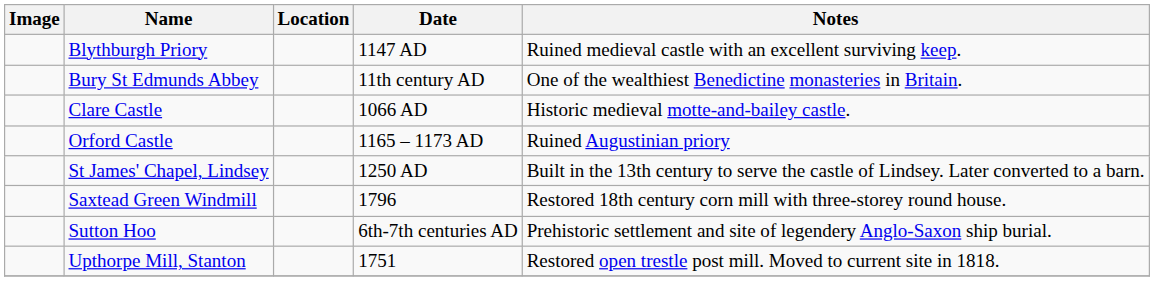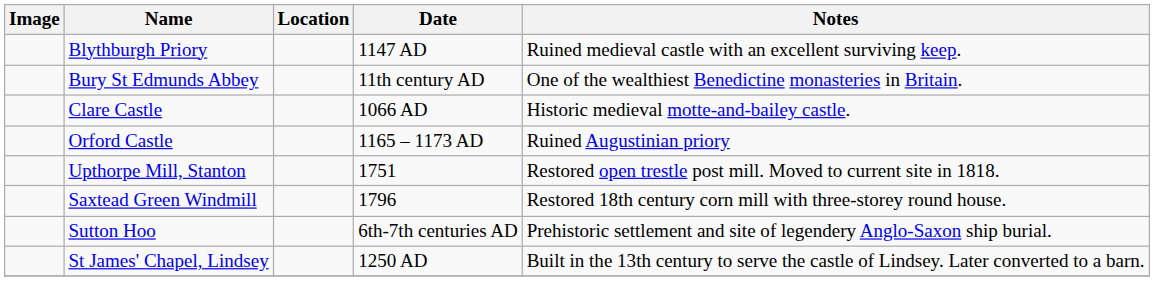rows swapped: St James' Chapel, Lindsey <-> Upthorpe Mill, Stanton
